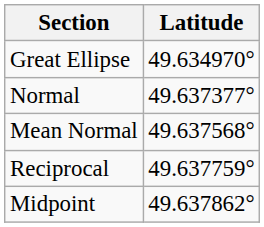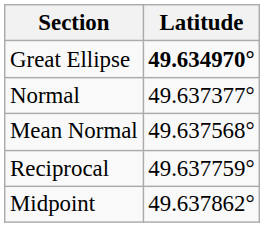Great Ellipse | Latitude: normal -> bold
